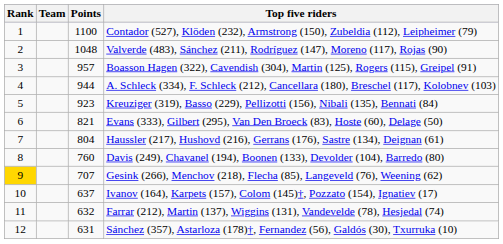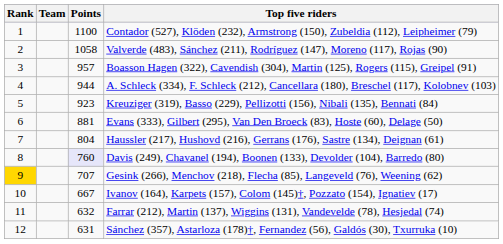row 3 | Points: 1048 -> 1058
row 7 | Points: 821 -> 881
row 9 | Points: no background -> lavender background
row 11 | Points: 637 -> 667
